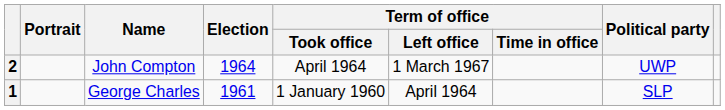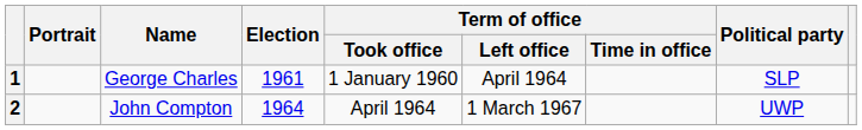rows swapped: 1 <-> 2
